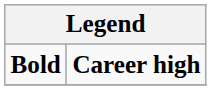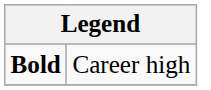row 2 | column 2: bold -> normal
